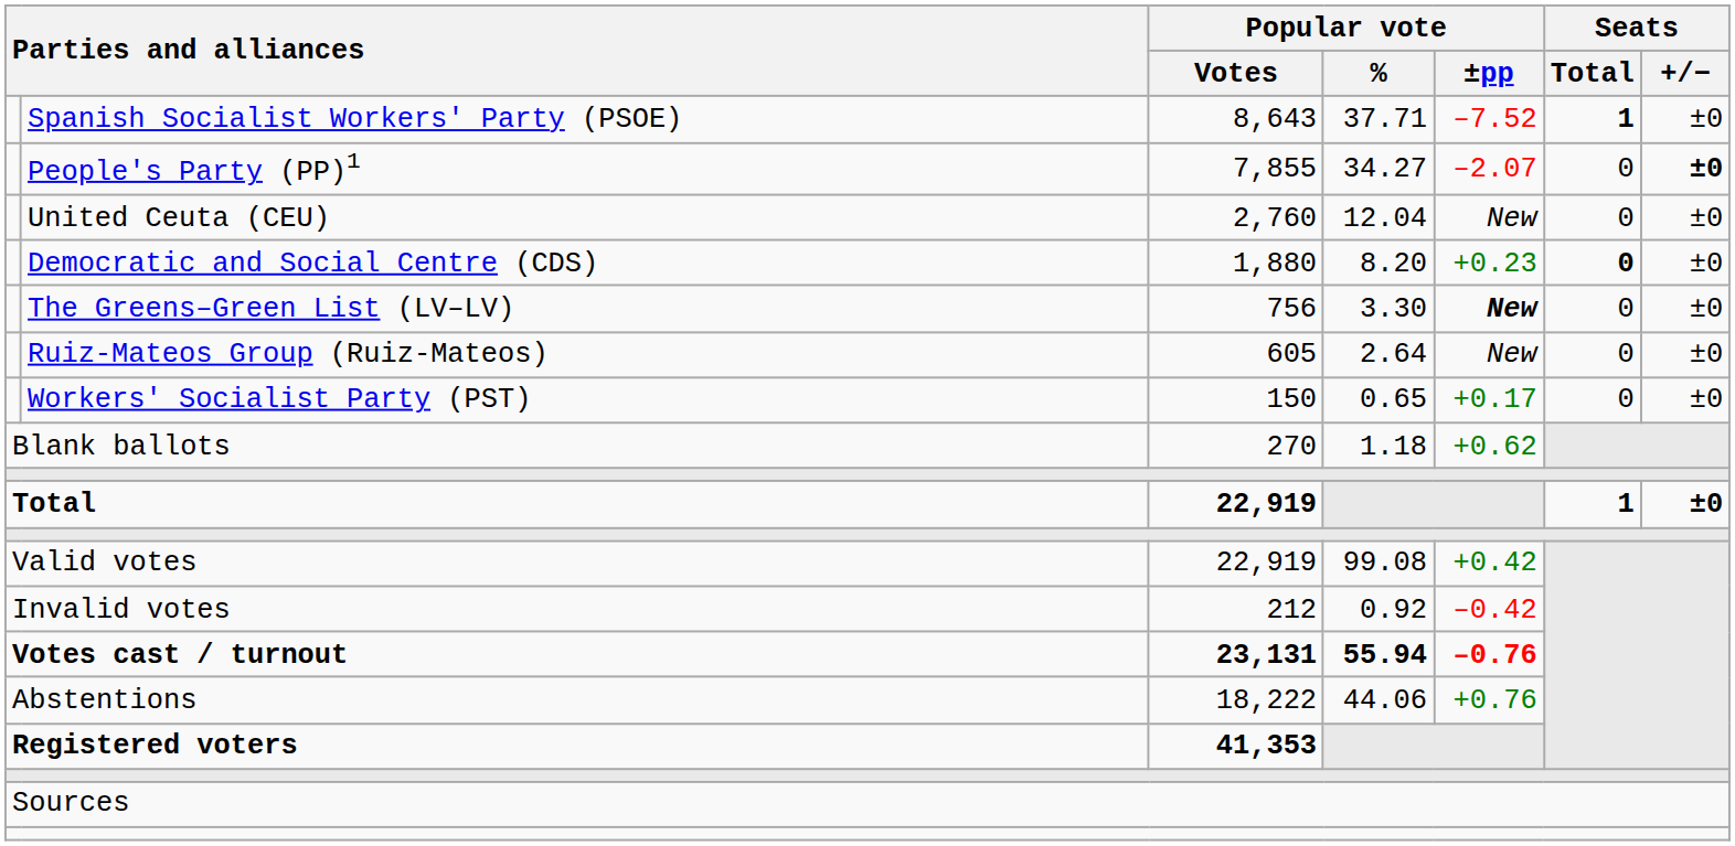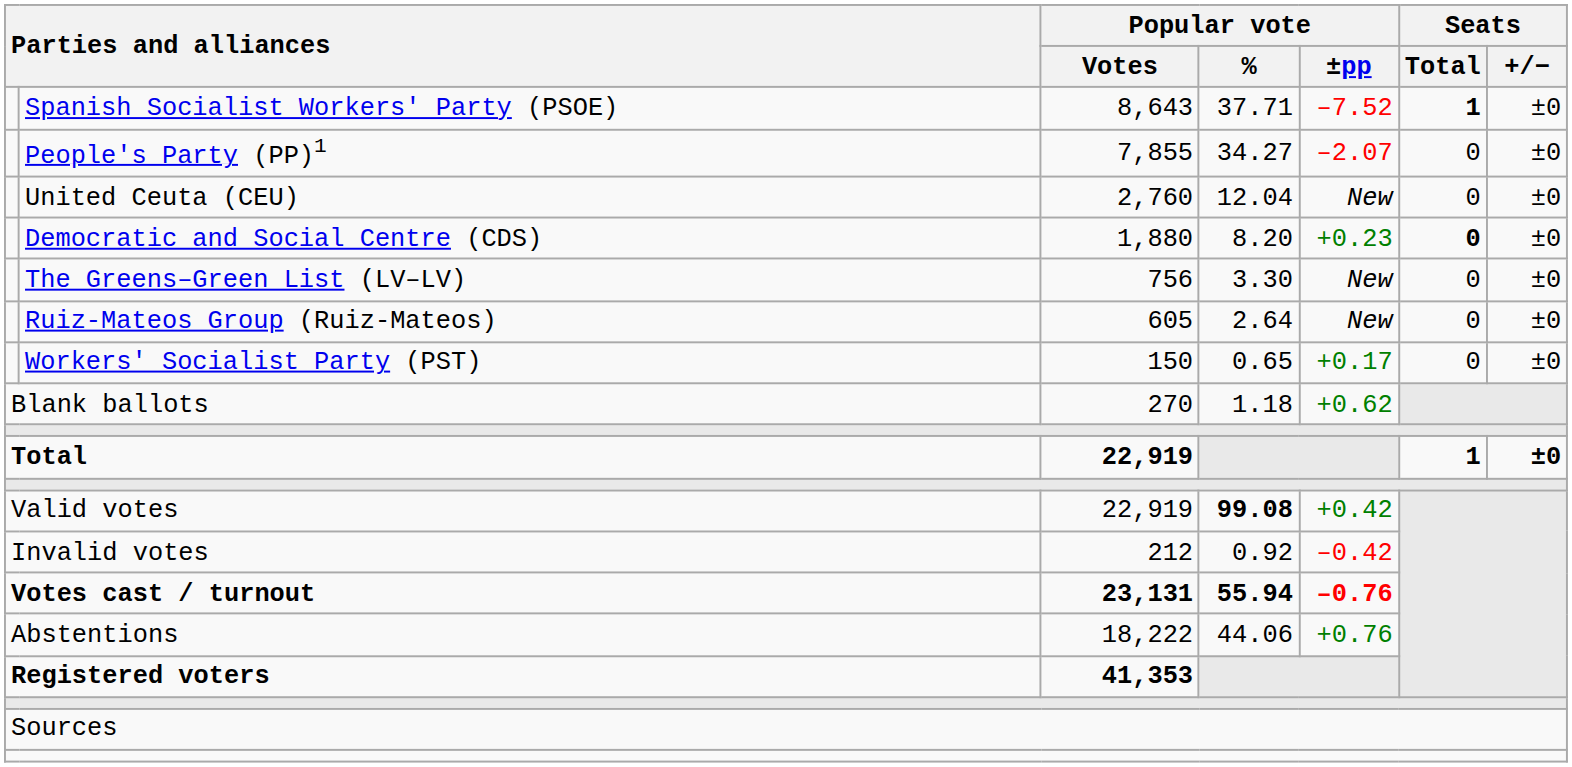People's Party (PP)1 | Seats / +/−: bold -> normal
The Greens–Green List (LV–LV) | Popular vote / ±pp: bold -> normal
Valid votes | Popular vote / %: normal -> bold
